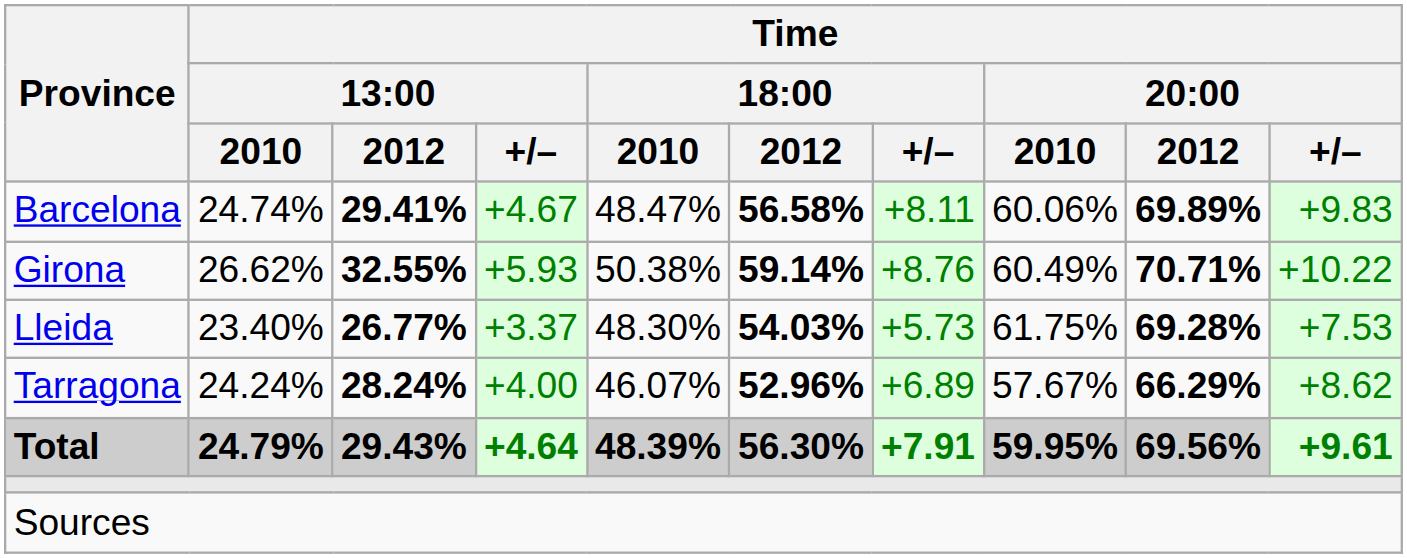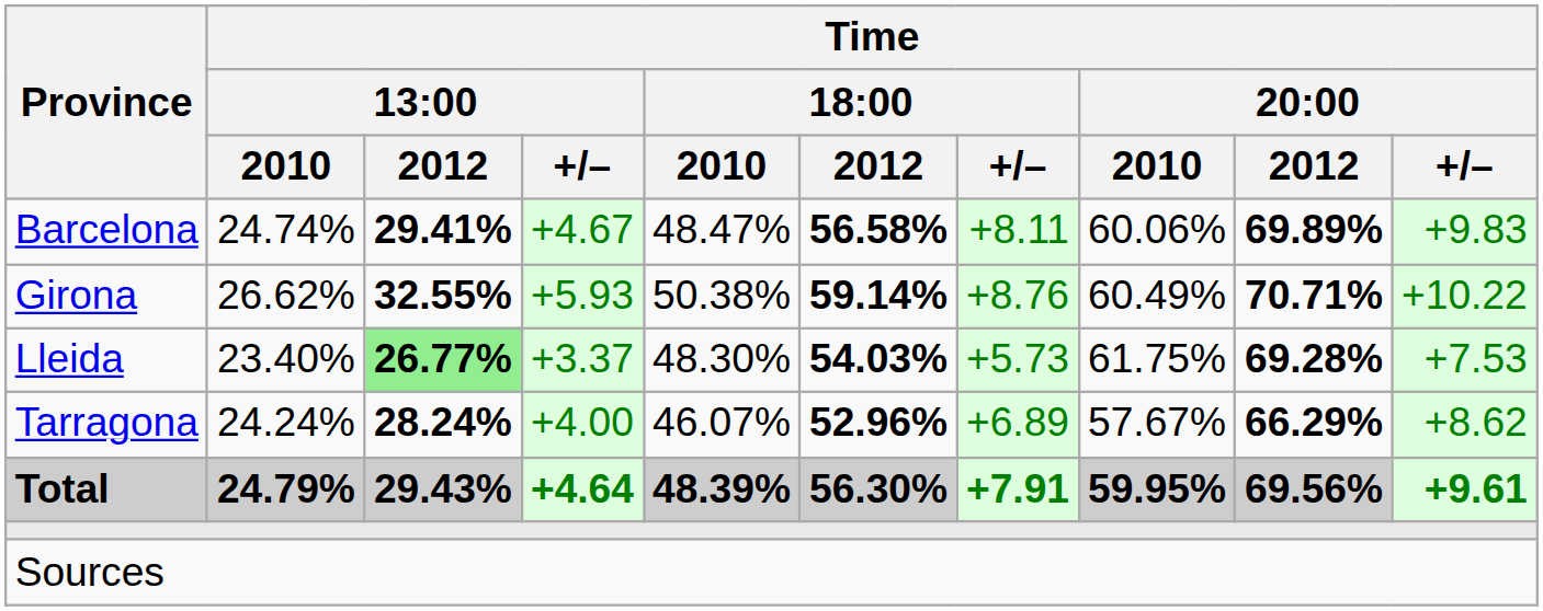Lleida | Time / 13:00 / 2012: no background -> lightgreen background
